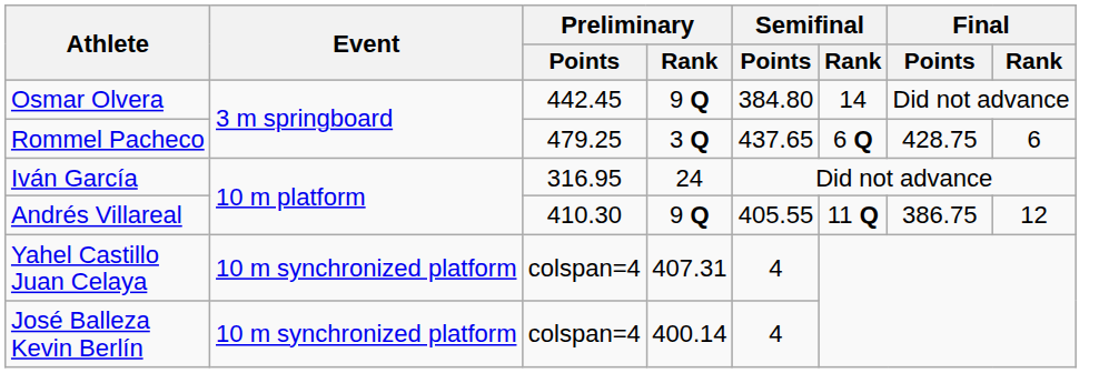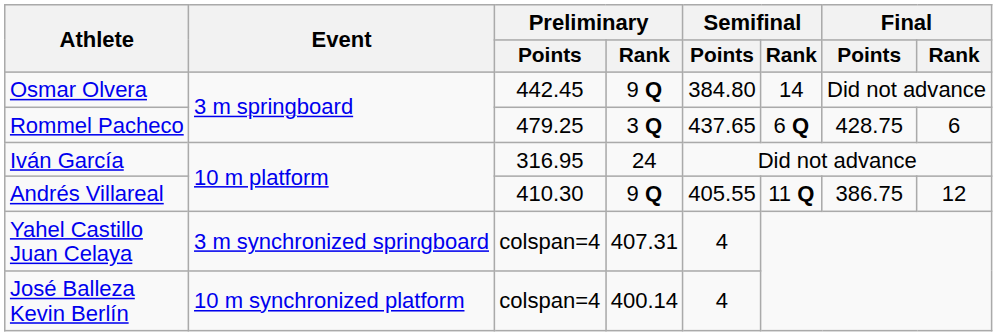Yahel Castillo Juan Celaya | Event: 10 m synchronized platform -> 3 m synchronized springboard
